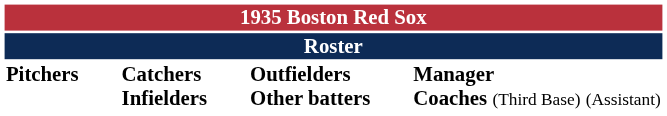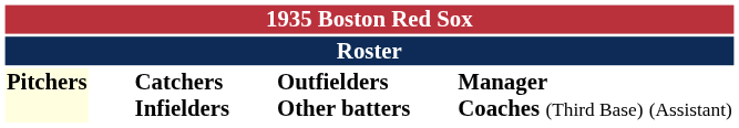Pitchers | column 1: no background -> lightyellow background
